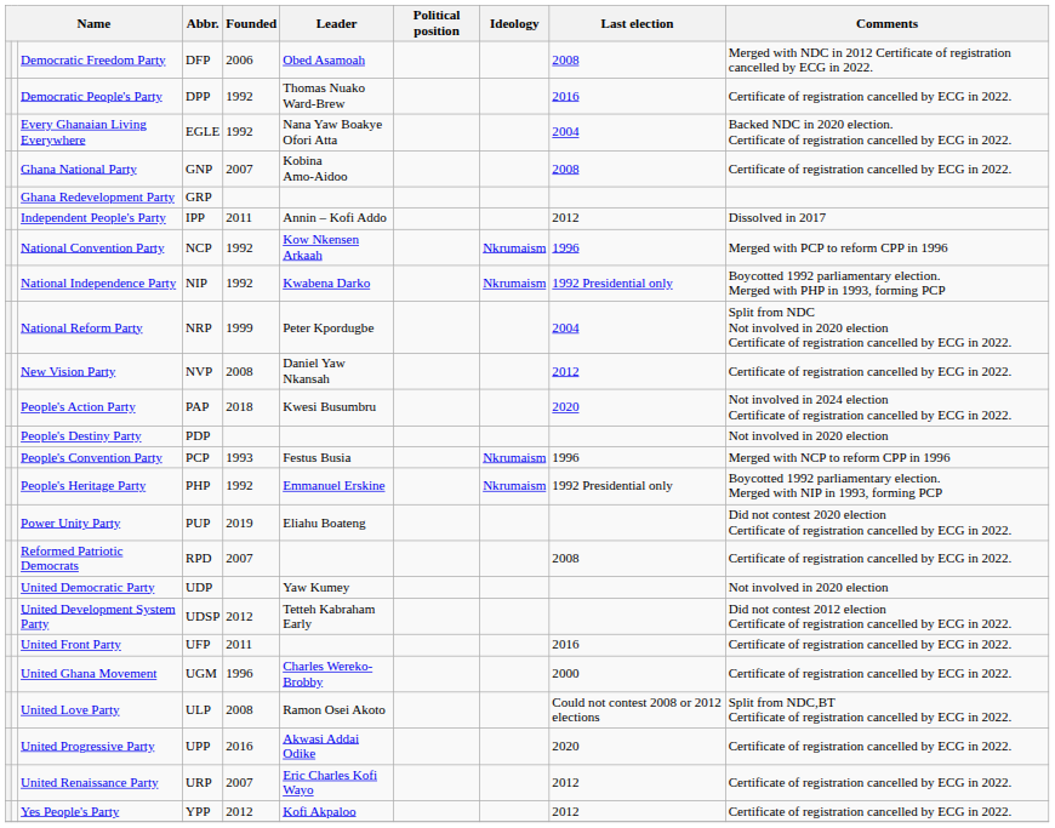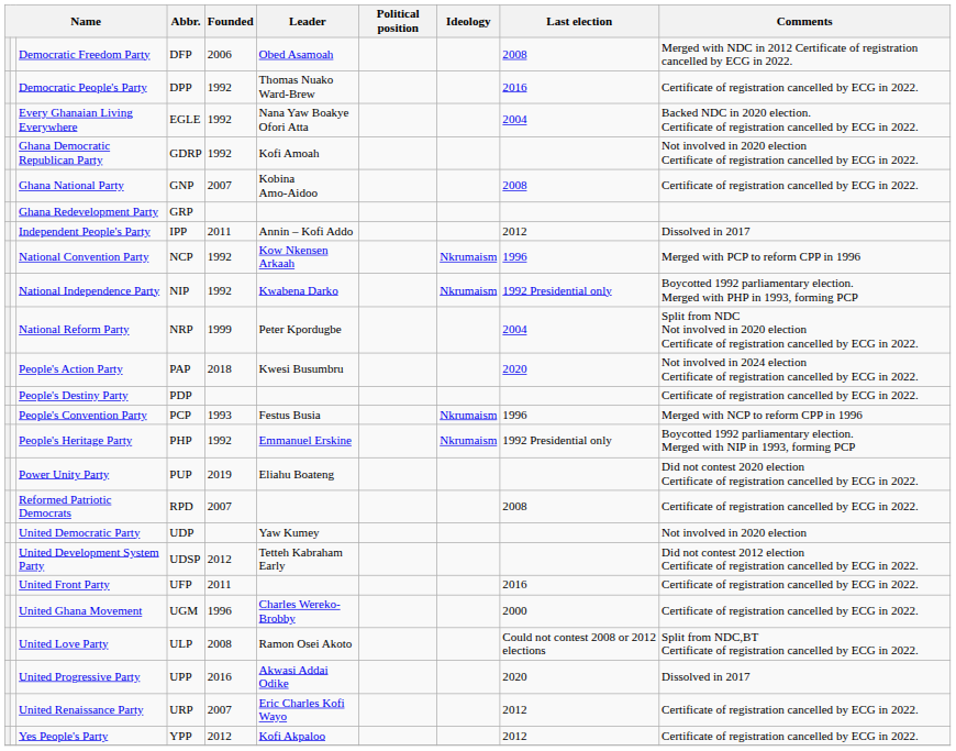+ row: Ghana Democratic Republican Party | GDRP | 1992 | Kofi Amoah | Not involved in 2020 election Certificate of registration cancelled by ECG in 2022.
- row: New Vision Party | NVP | 2008 | Daniel Yaw Nkansah | 2012 | Certificate of registration cancelled by ECG in 2022.
People's Destiny Party | Comments: Not involved in 2020 election -> Certificate of registration cancelled by ECG in 2022.
United Progressive Party | Comments: Certificate of registration cancelled by ECG in 2022. -> Dissolved in 2017
